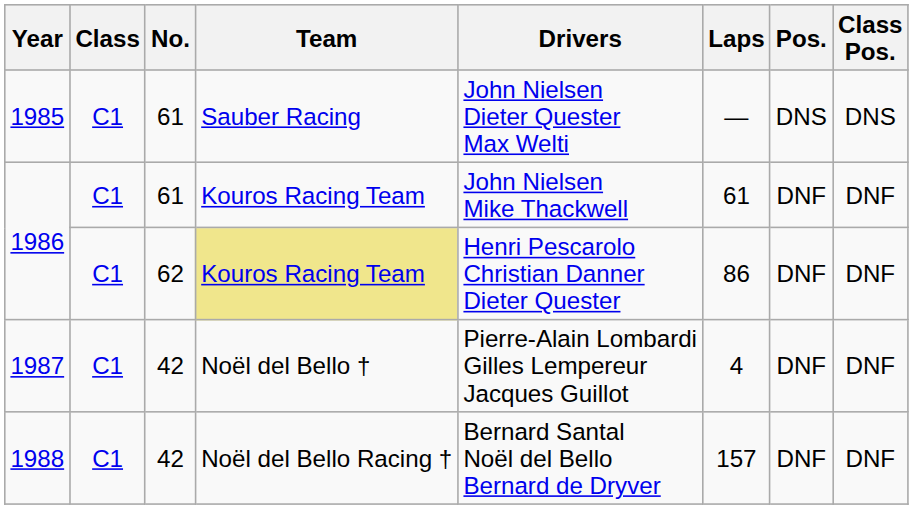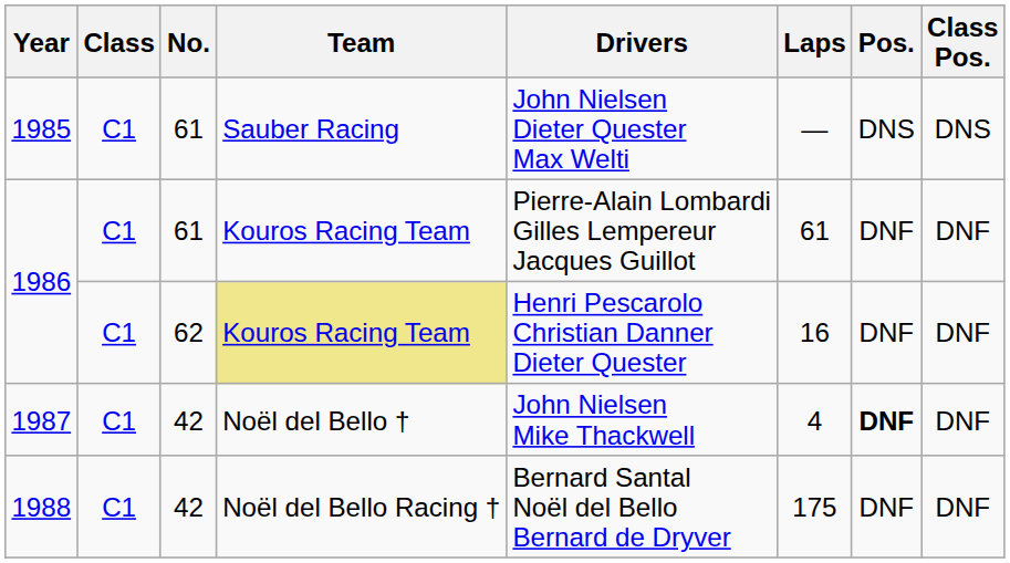1986 / 61 | Drivers: John Nielsen Mike Thackwell -> Pierre-Alain Lombardi Gilles Lempereur Jacques Guillot
1986 / 62 | Laps: 86 -> 16
1987 | Drivers: Pierre-Alain Lombardi Gilles Lempereur Jacques Guillot -> John Nielsen Mike Thackwell
1987 | Pos.: normal -> bold
1988 | Laps: 157 -> 175
